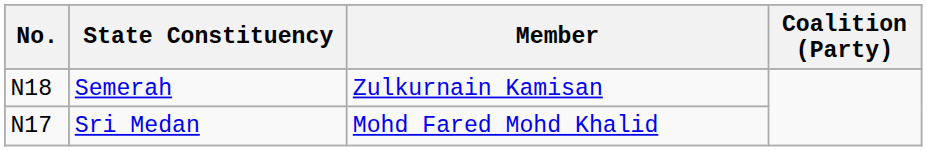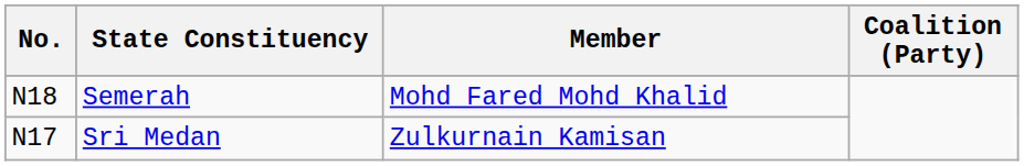Semerah | Member: Zulkurnain Kamisan -> Mohd Fared Mohd Khalid
Sri Medan | Member: Mohd Fared Mohd Khalid -> Zulkurnain Kamisan
